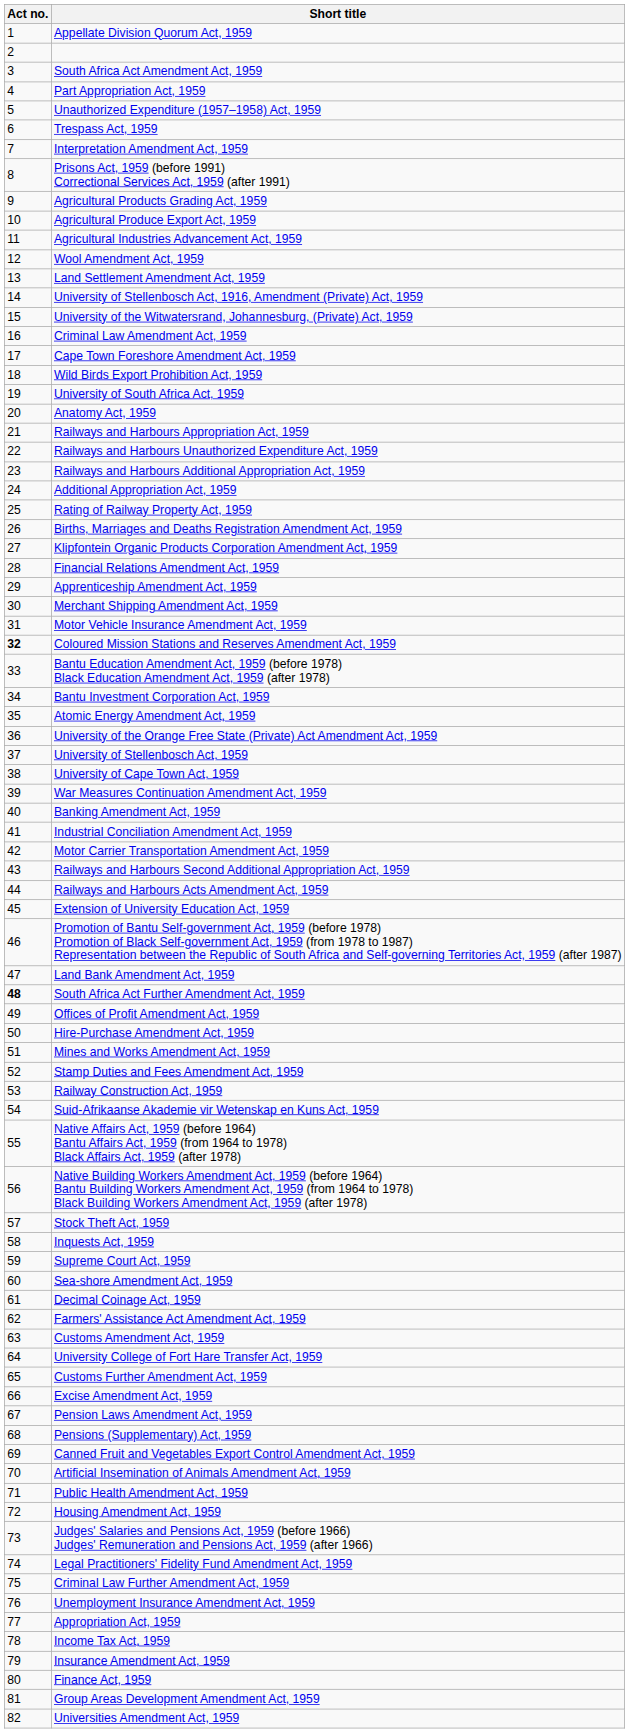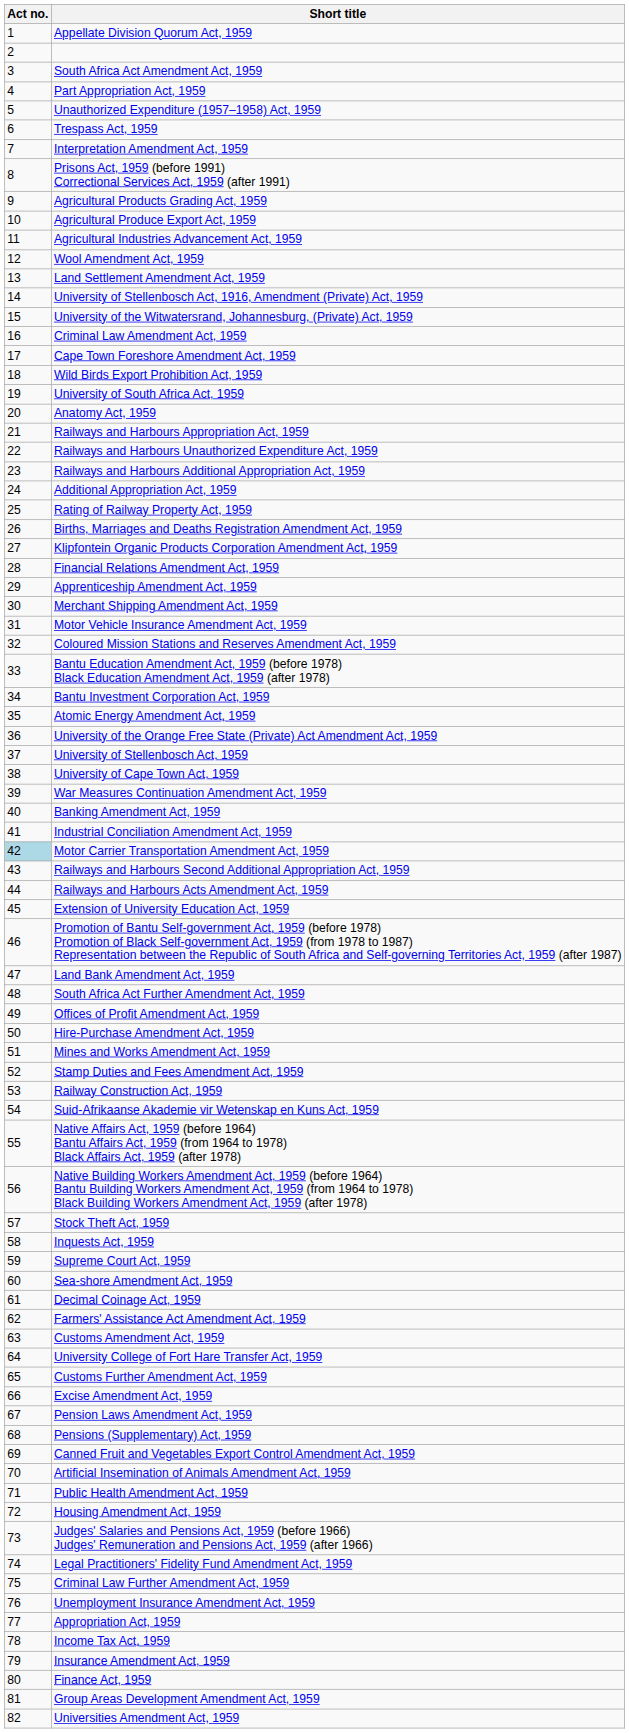Coloured Mission Stations and Reserves Amendment Act, 1959 | Act no.: bold -> normal
Motor Carrier Transportation Amendment Act, 1959 | Act no.: no background -> lightblue background
South Africa Act Further Amendment Act, 1959 | Act no.: bold -> normal
